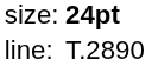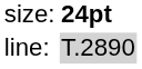line: | column 2: no background -> lightgrey background
